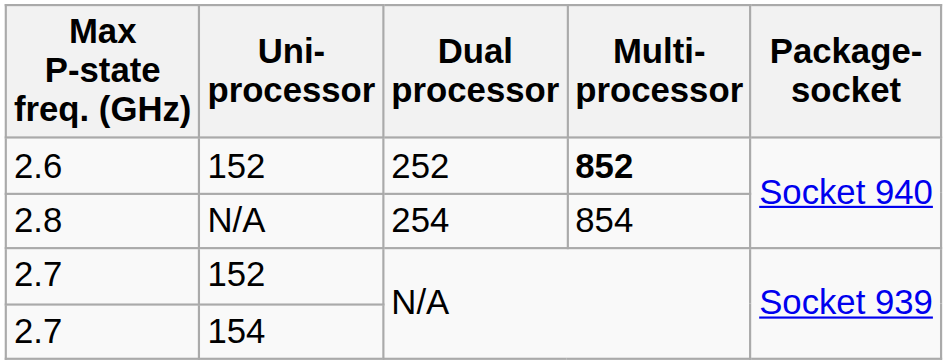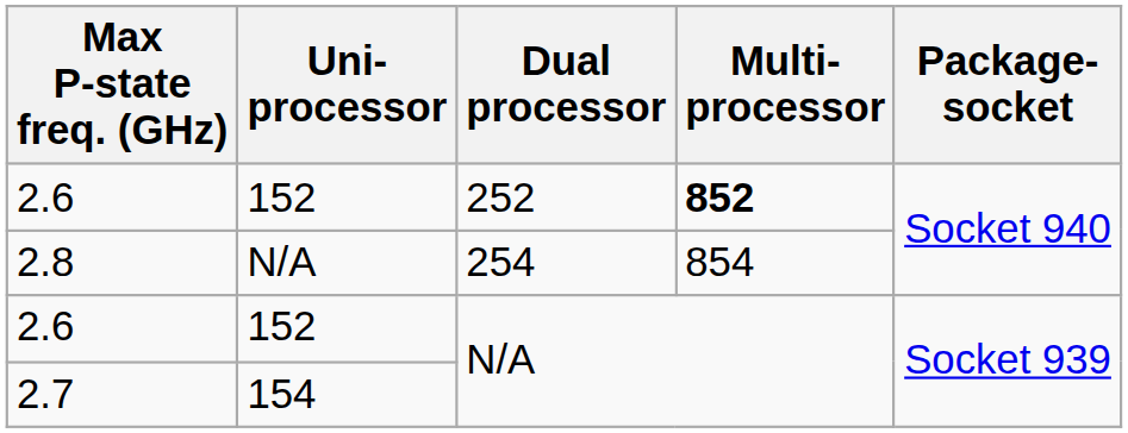152 / N/A | Max P-state freq. (GHz): 2.7 -> 2.6
